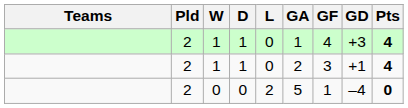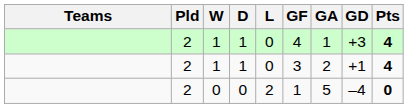columns swapped: GF <-> GA
